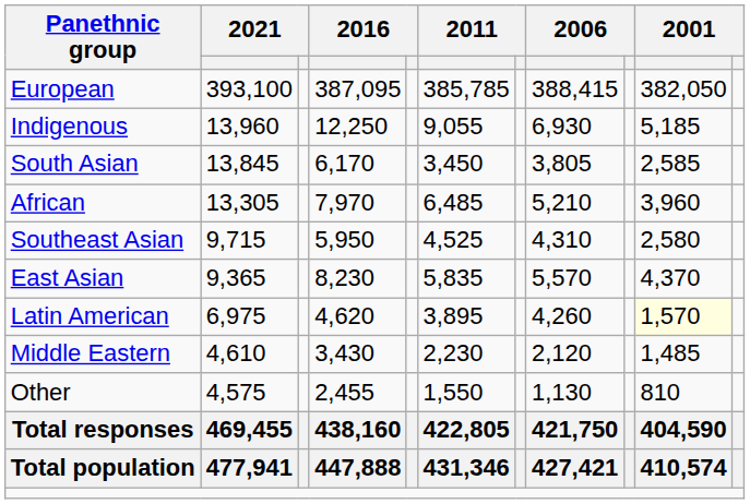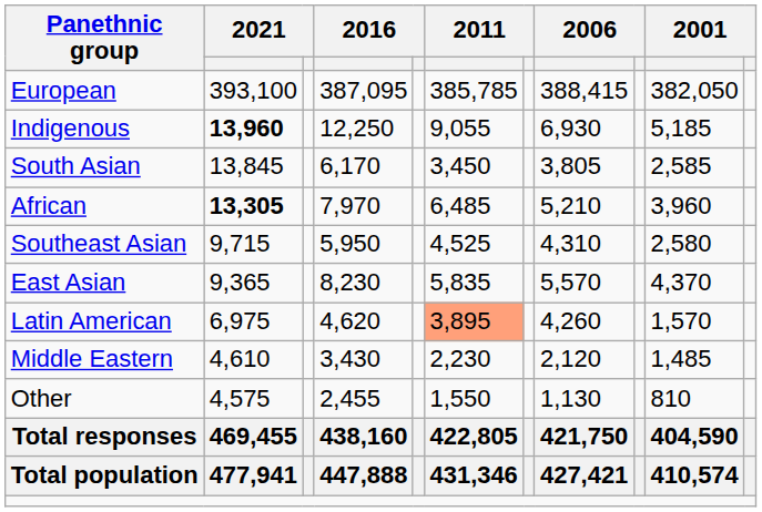Indigenous | column 2: normal -> bold
African | column 2: normal -> bold
Latin American | column 6: no background -> lightsalmon background
Latin American | column 10: lightyellow background -> no background
